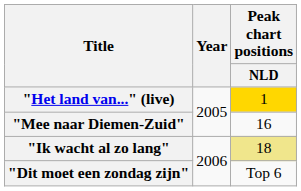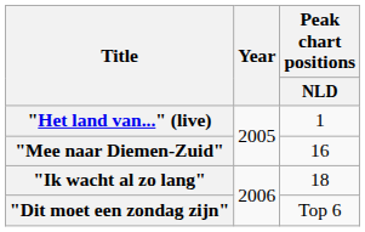"Het land van..." (live) | Peak chart positions / NLD: gold background -> no background
"Ik wacht al zo lang" | Peak chart positions / NLD: khaki background -> no background
